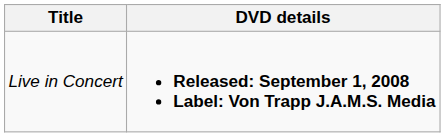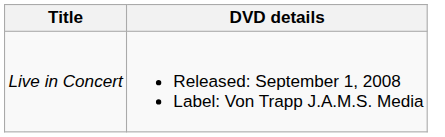Live in Concert | DVD details: bold -> normal
